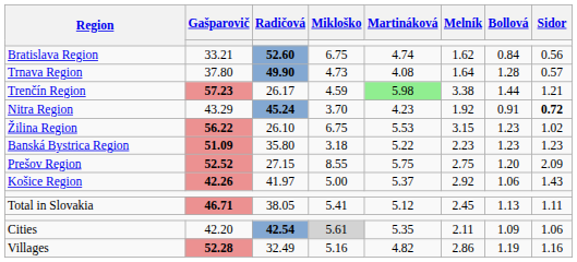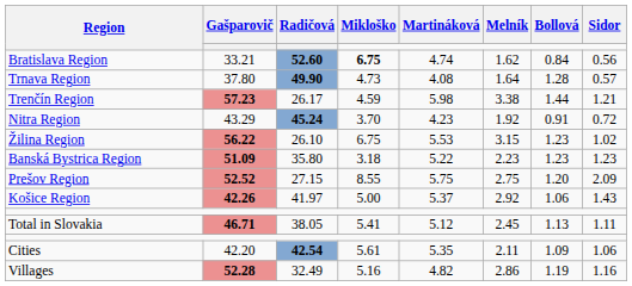Bratislava Region | Mikloško: normal -> bold
Trenčín Region | Martináková: lightgreen background -> no background
Nitra Region | Sidor: bold -> normal
Cities | Mikloško: lightgrey background -> no background
